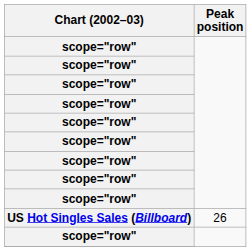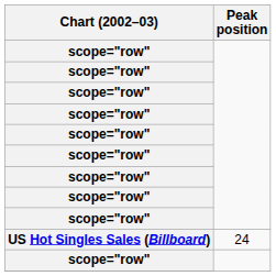US Hot Singles Sales (Billboard) | Peak position: 26 -> 24
